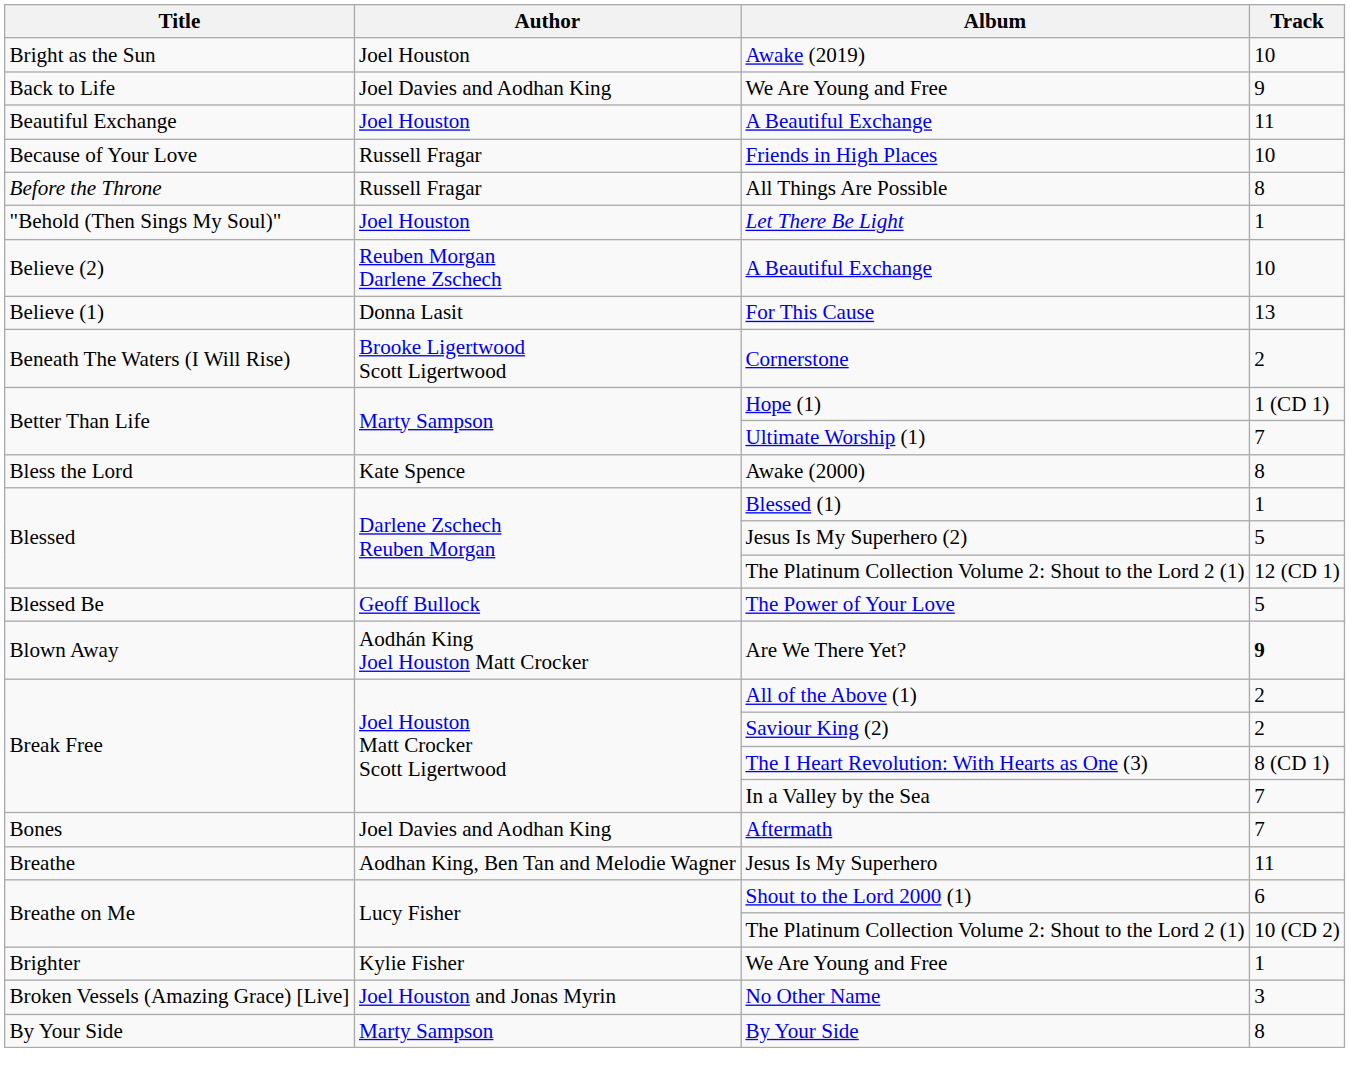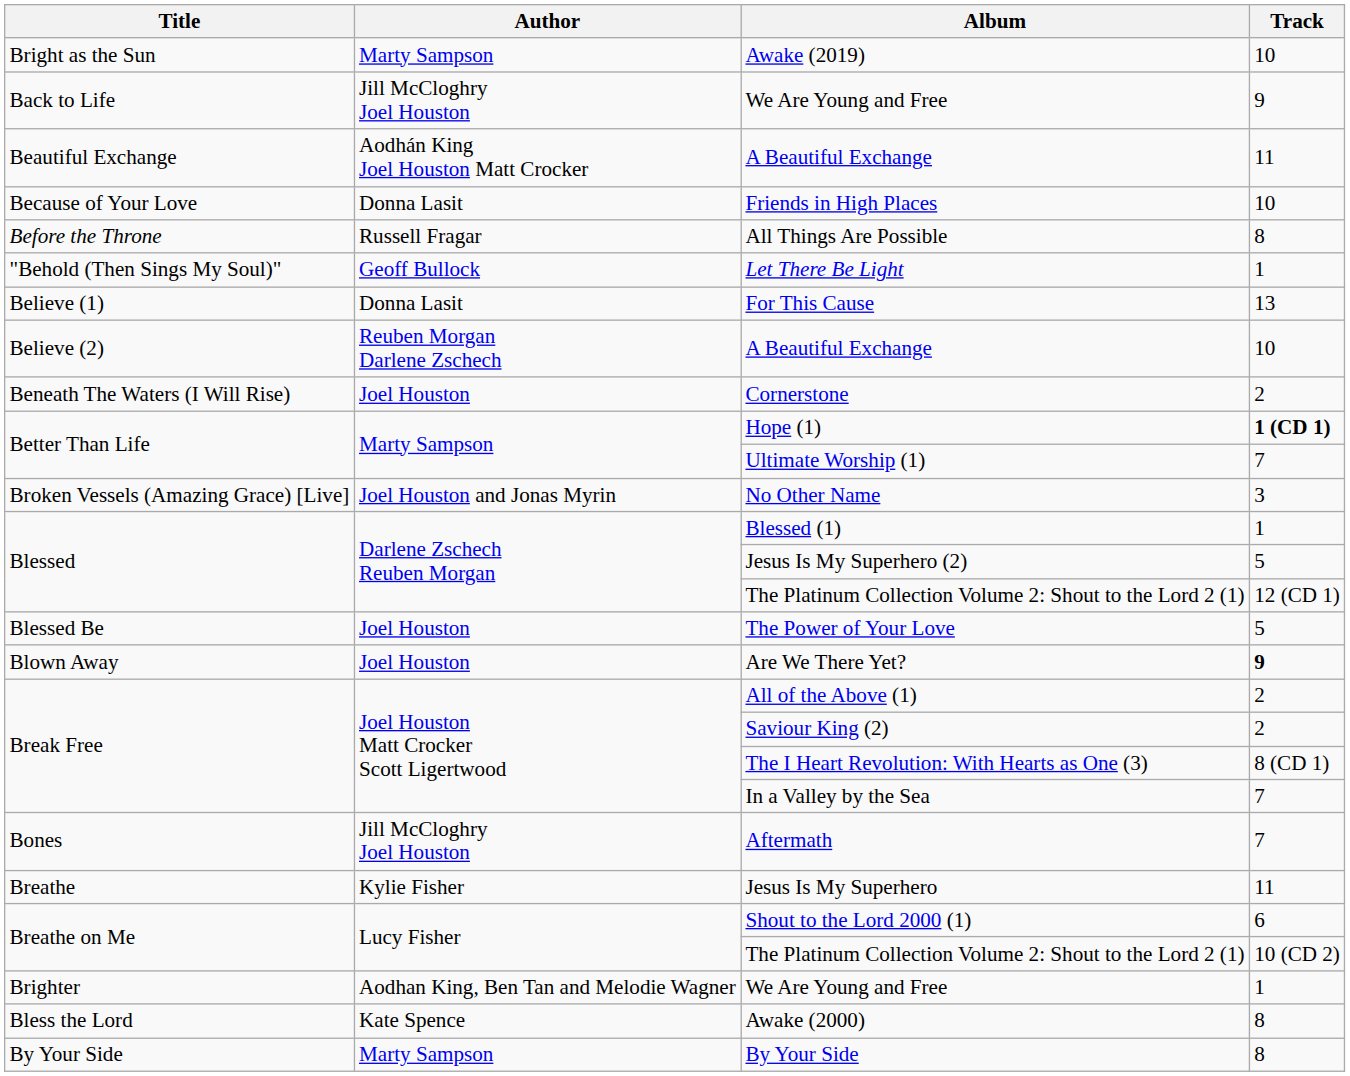Awake (2019) | Author: Joel Houston -> Marty Sampson
Back to Life / We Are Young and Free | Author: Joel Davies and Aodhan King -> Jill McCloghry Joel Houston
Beautiful Exchange / A Beautiful Exchange | Author: Joel Houston -> Aodhán King Joel Houston Matt Crocker
Friends in High Places | Author: Russell Fragar -> Donna Lasit
Let There Be Light | Author: Joel Houston -> Geoff Bullock
rows swapped: For This Cause <-> Believe (2) / A Beautiful Exchange
Cornerstone | Author: Brooke Ligertwood Scott Ligertwood -> Joel Houston
Hope (1) | Track: normal -> bold
rows swapped: Awake (2000) <-> No Other Name
The Power of Your Love | Author: Geoff Bullock -> Joel Houston
Are We There Yet? | Author: Aodhán King Joel Houston Matt Crocker -> Joel Houston
Aftermath | Author: Joel Davies and Aodhan King -> Jill McCloghry Joel Houston
Jesus Is My Superhero | Author: Aodhan King, Ben Tan and Melodie Wagner -> Kylie Fisher
Brighter / We Are Young and Free | Author: Kylie Fisher -> Aodhan King, Ben Tan and Melodie Wagner
